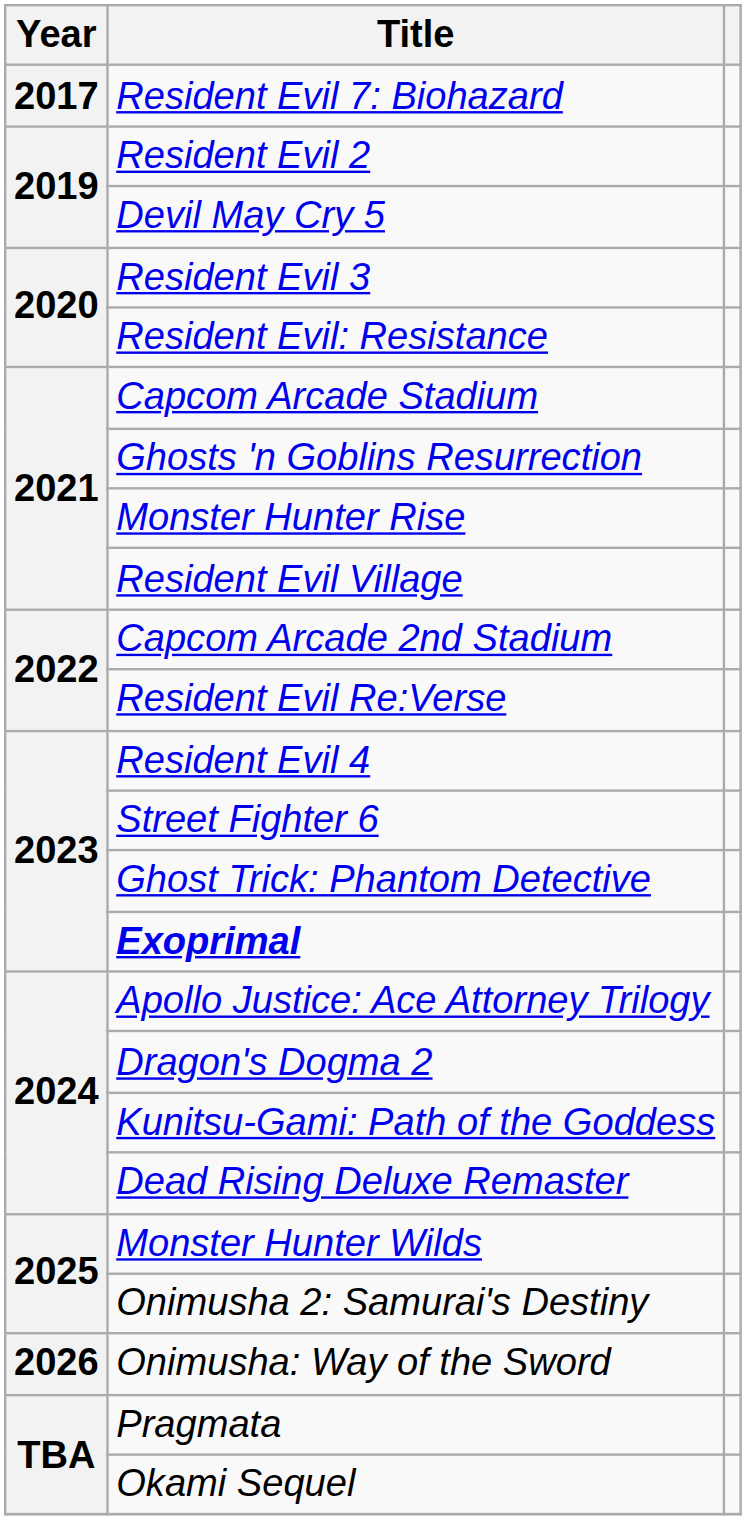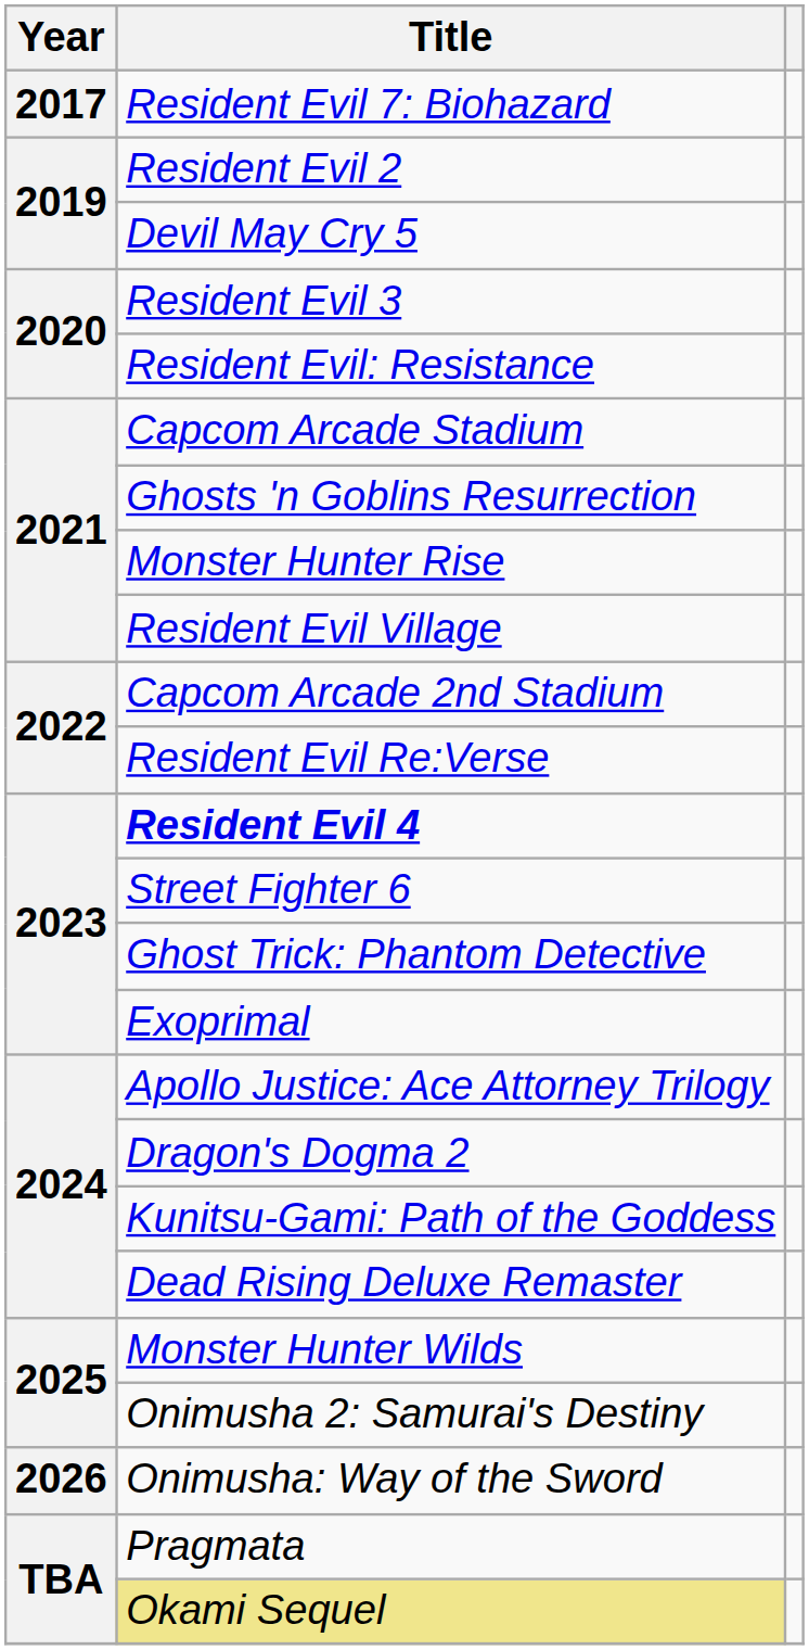Resident Evil 4 | Title: normal -> bold
Exoprimal | Title: bold -> normal
Okami Sequel | Title: no background -> khaki background
